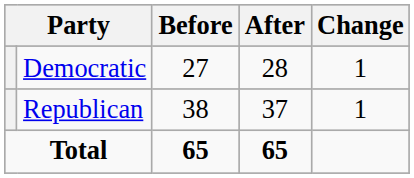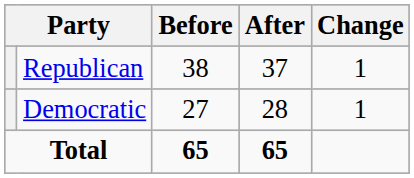rows swapped: Republican <-> Democratic
